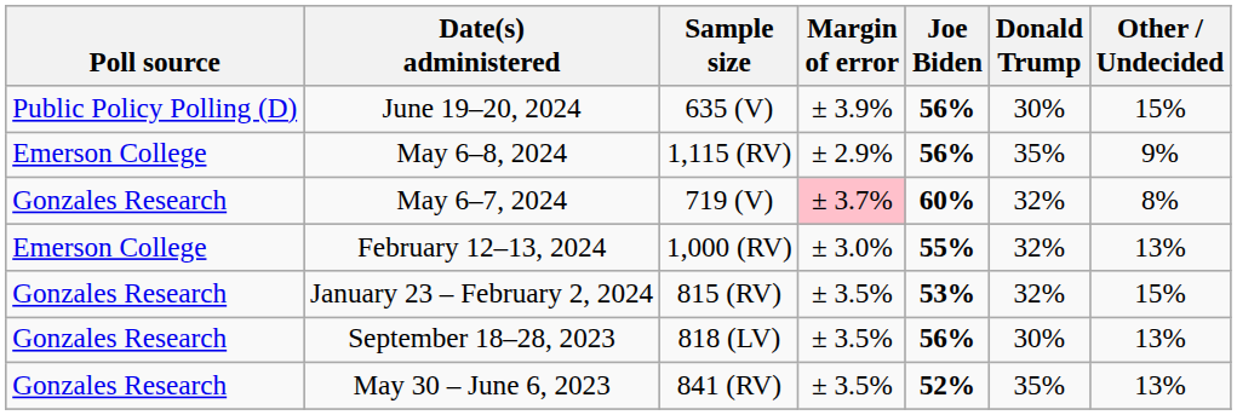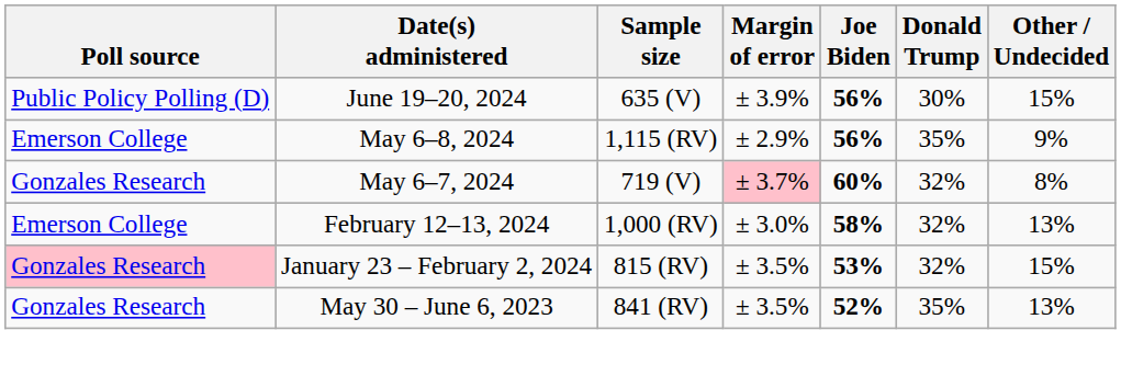February 12–13, 2024 | Joe Biden: 55% -> 58%
January 23 – February 2, 2024 | Poll source: no background -> pink background
- row: Gonzales Research | September 18–28, 2023 | 818 (LV) | ± 3.5% | 56% | 30% | 13%
